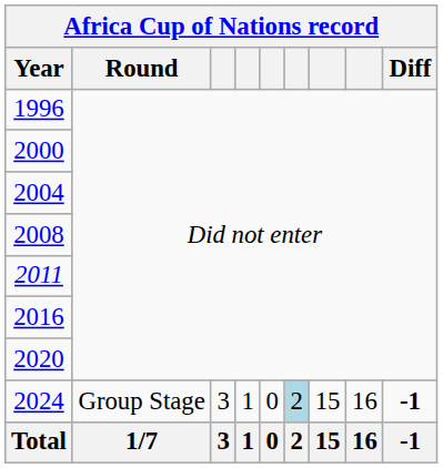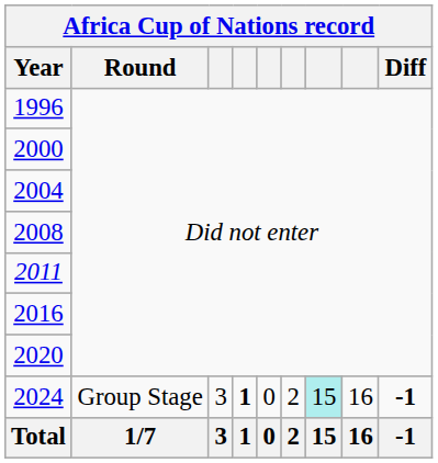2024 | column 4: normal -> bold
2024 | column 6: lightblue background -> no background
2024 | column 7: no background -> paleturquoise background
